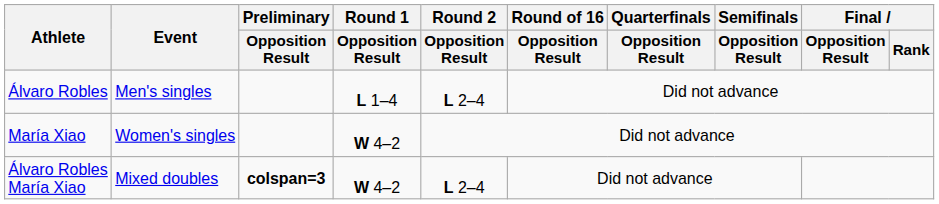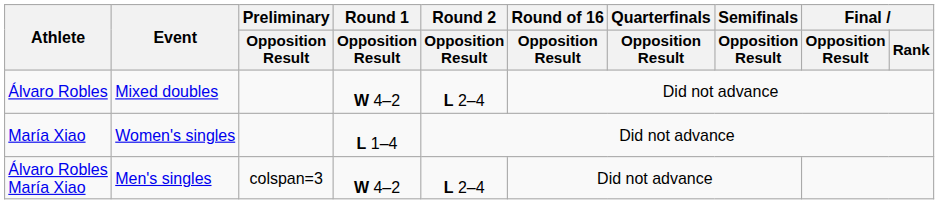Álvaro Robles | Event: Men's singles -> Mixed doubles
Álvaro Robles | Round 1 / Opposition Result: L 1–4 -> W 4–2
María Xiao | Round 1 / Opposition Result: W 4–2 -> L 1–4
Álvaro Robles María Xiao | Event: Mixed doubles -> Men's singles
Álvaro Robles María Xiao | Preliminary / Opposition Result: bold -> normal
